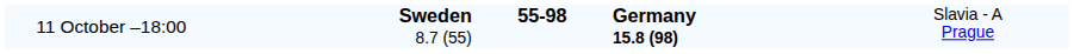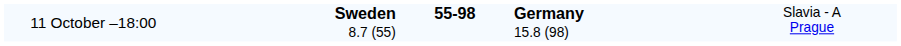8.7 (55) | column 4: bold -> normal
